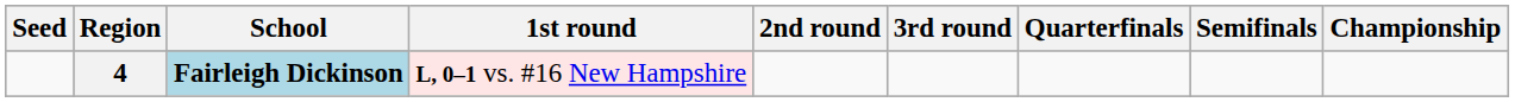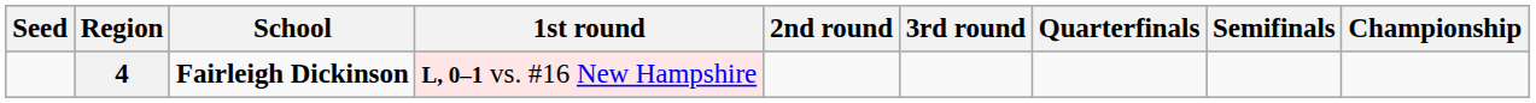4 | School: lightblue background -> no background
